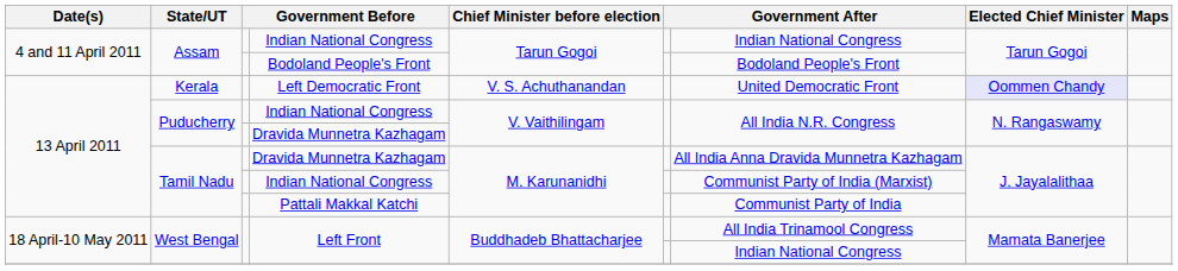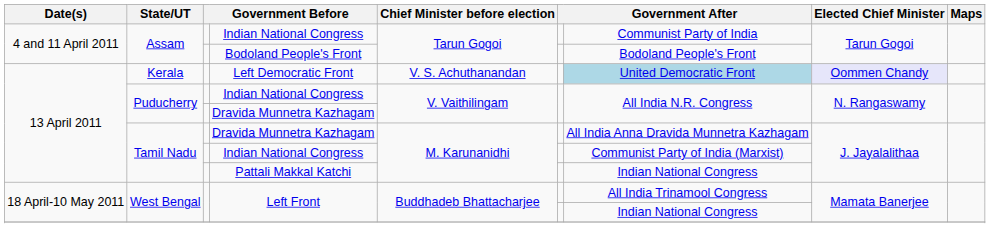Assam / Indian National Congress | column 7: Indian National Congress -> Communist Party of India
Left Democratic Front | column 7: no background -> lightblue background
Pattali Makkal Katchi | column 7: Communist Party of India -> Indian National Congress
